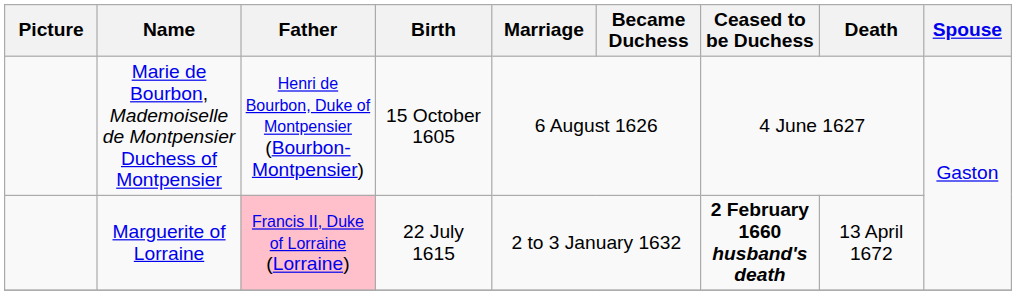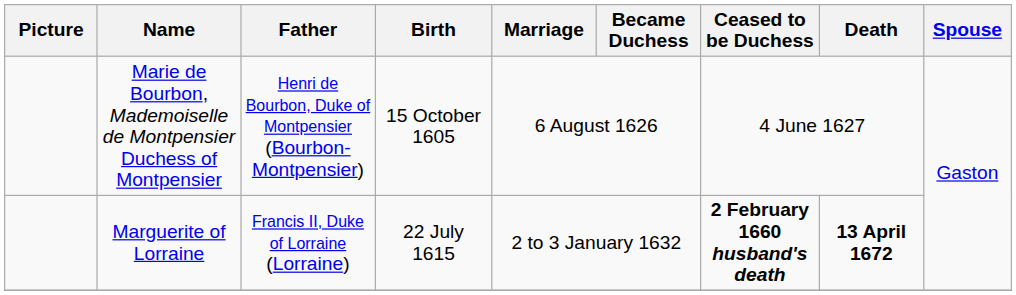Marguerite of Lorraine | Father: pink background -> no background
Marguerite of Lorraine | Death: normal -> bold
